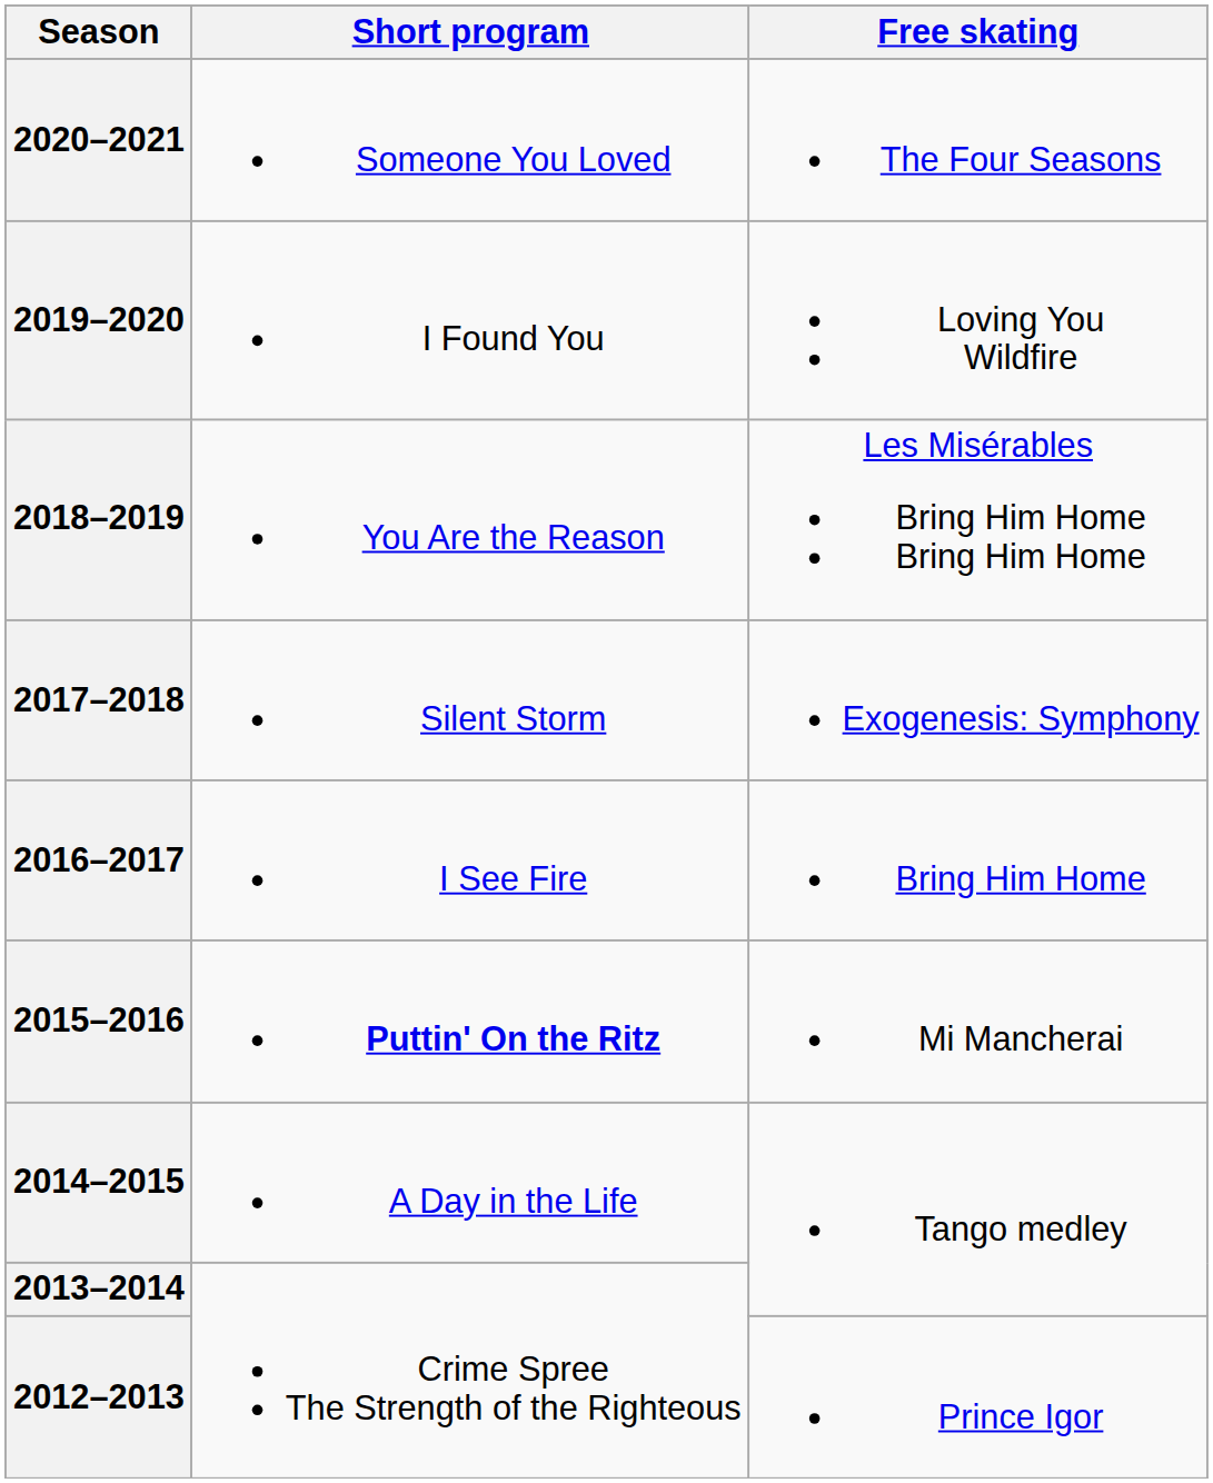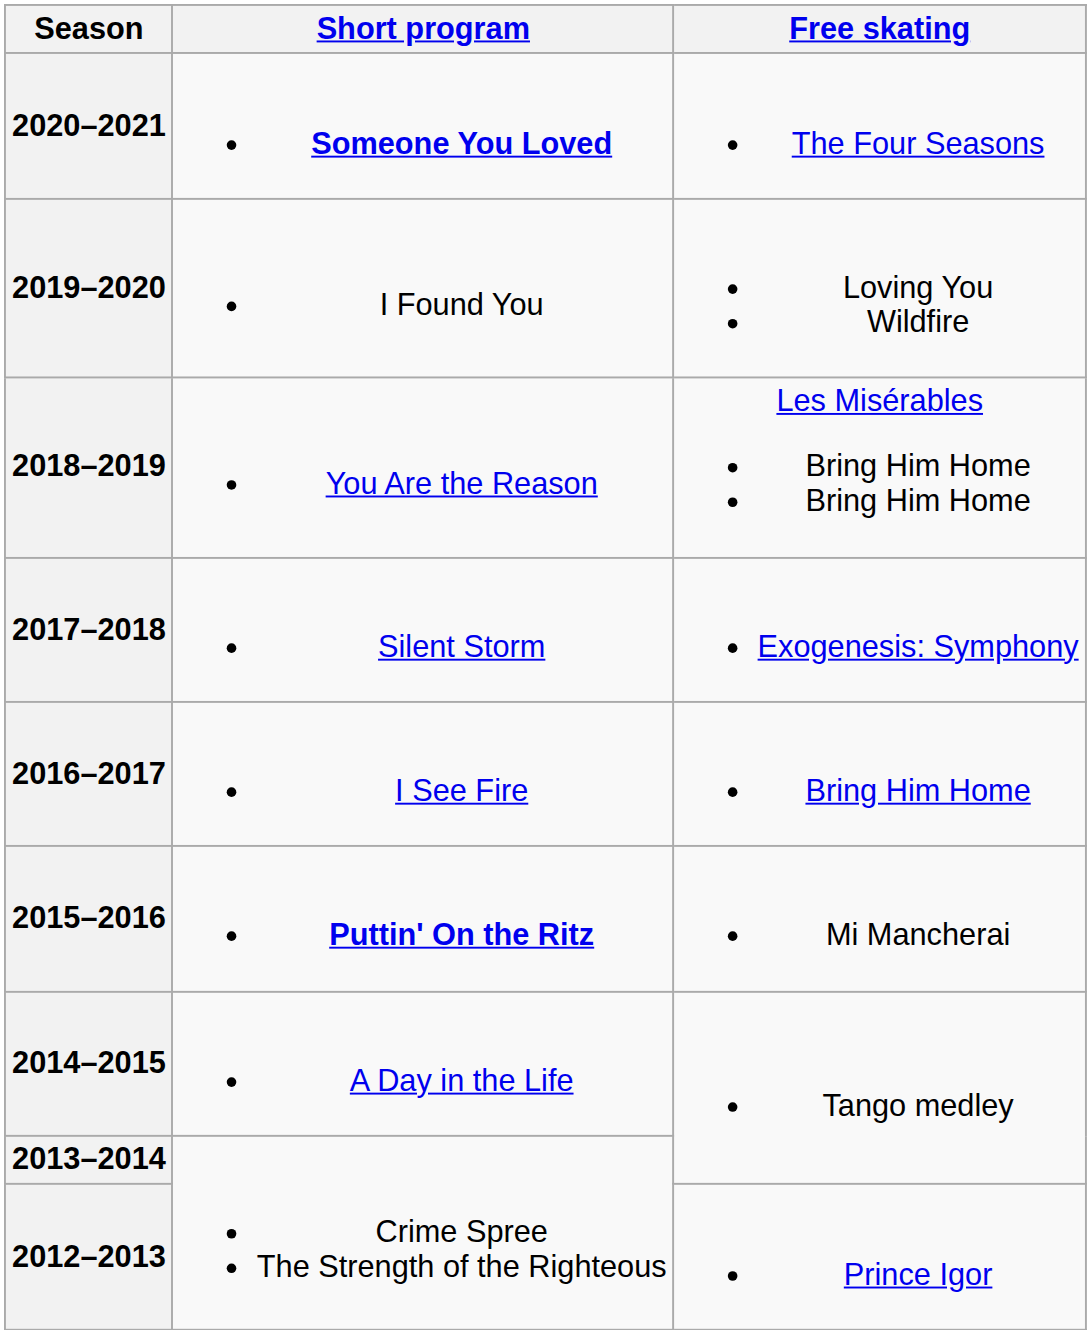2020–2021 | Short program: normal -> bold
